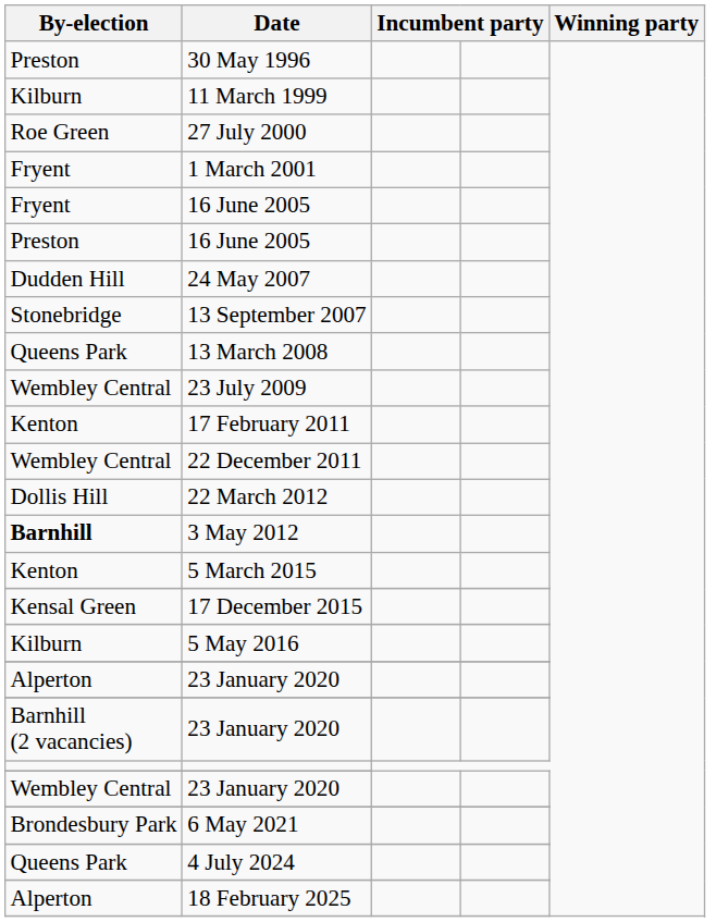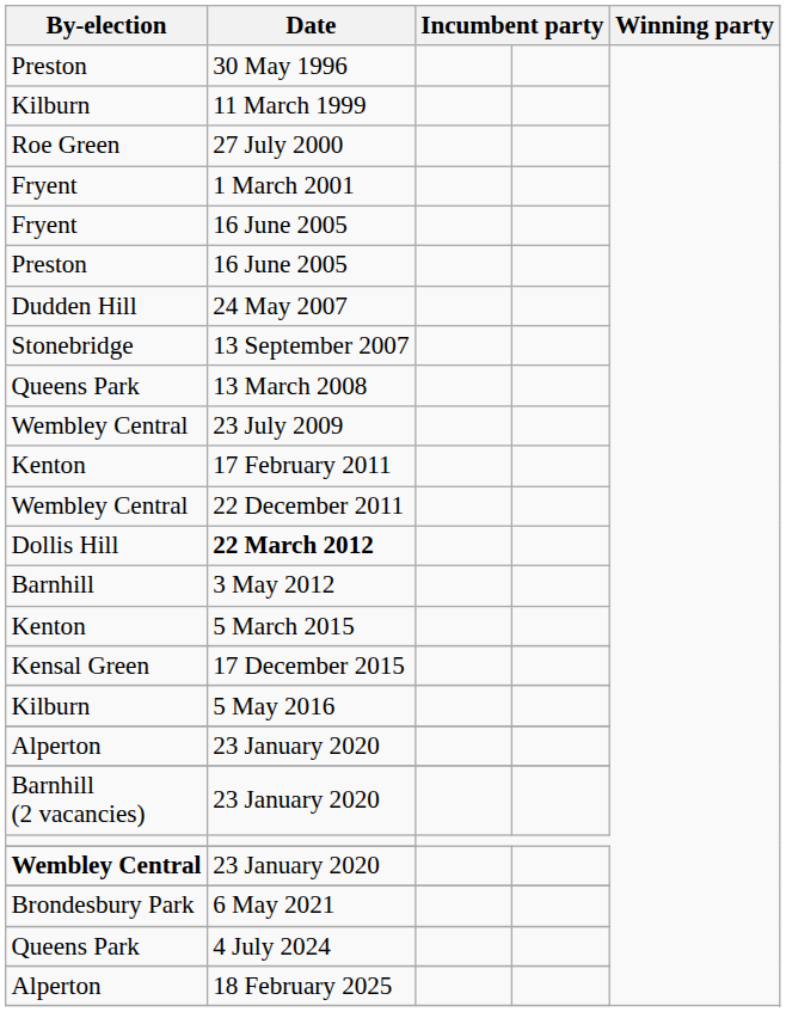22 March 2012 | Date: normal -> bold
3 May 2012 | By-election: bold -> normal
Wembley Central / 23 January 2020 | By-election: normal -> bold
